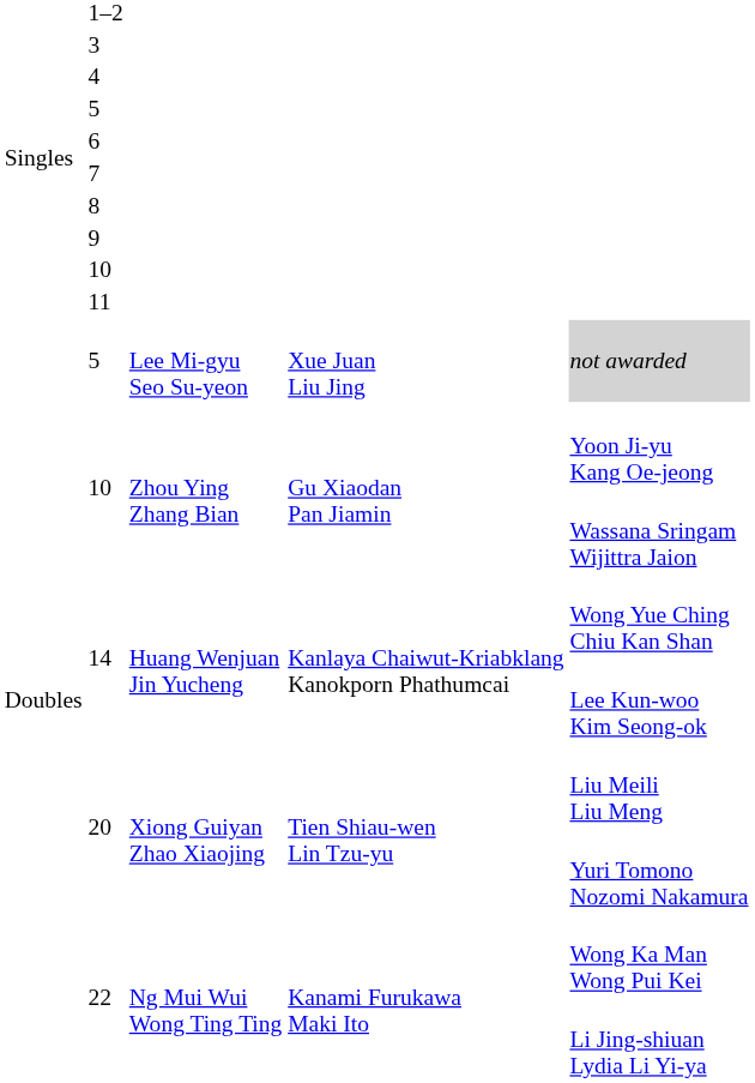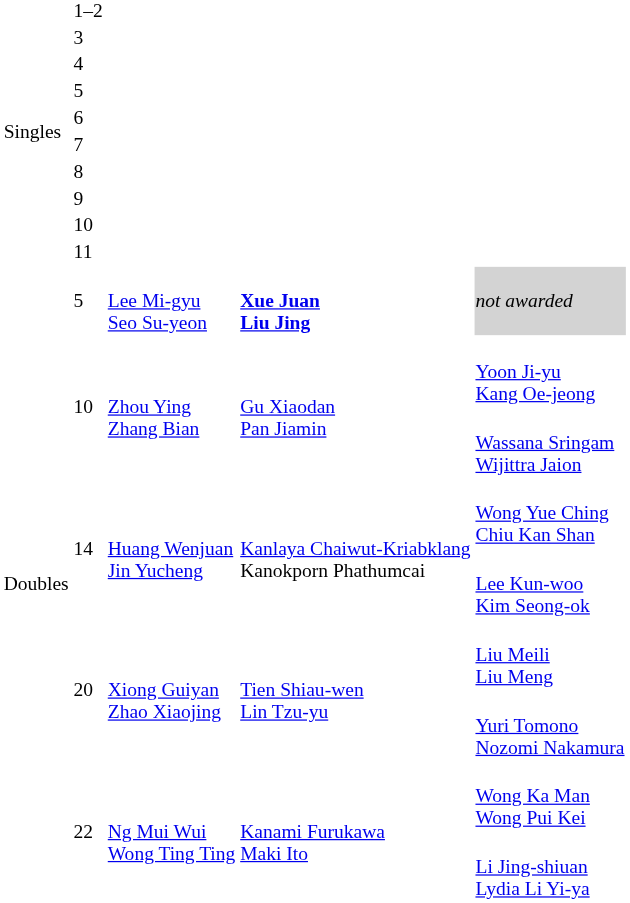5 / Lee Mi-gyu Seo Su-yeon | column 4: normal -> bold
